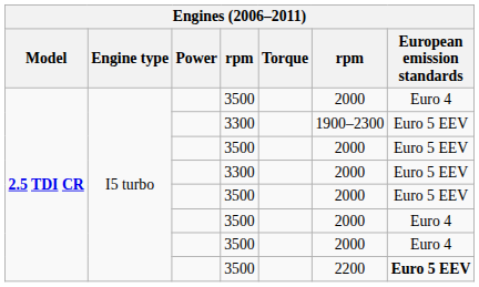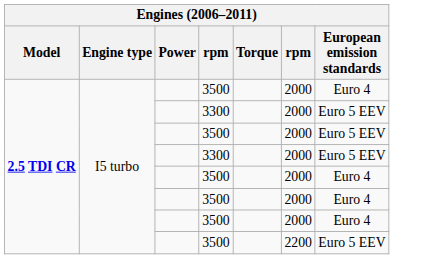row 4 | column 6: 1900–2300 -> 2000
row 7 | European emission standards: Euro 5 EEV -> Euro 4
row 10 | European emission standards: bold -> normal
